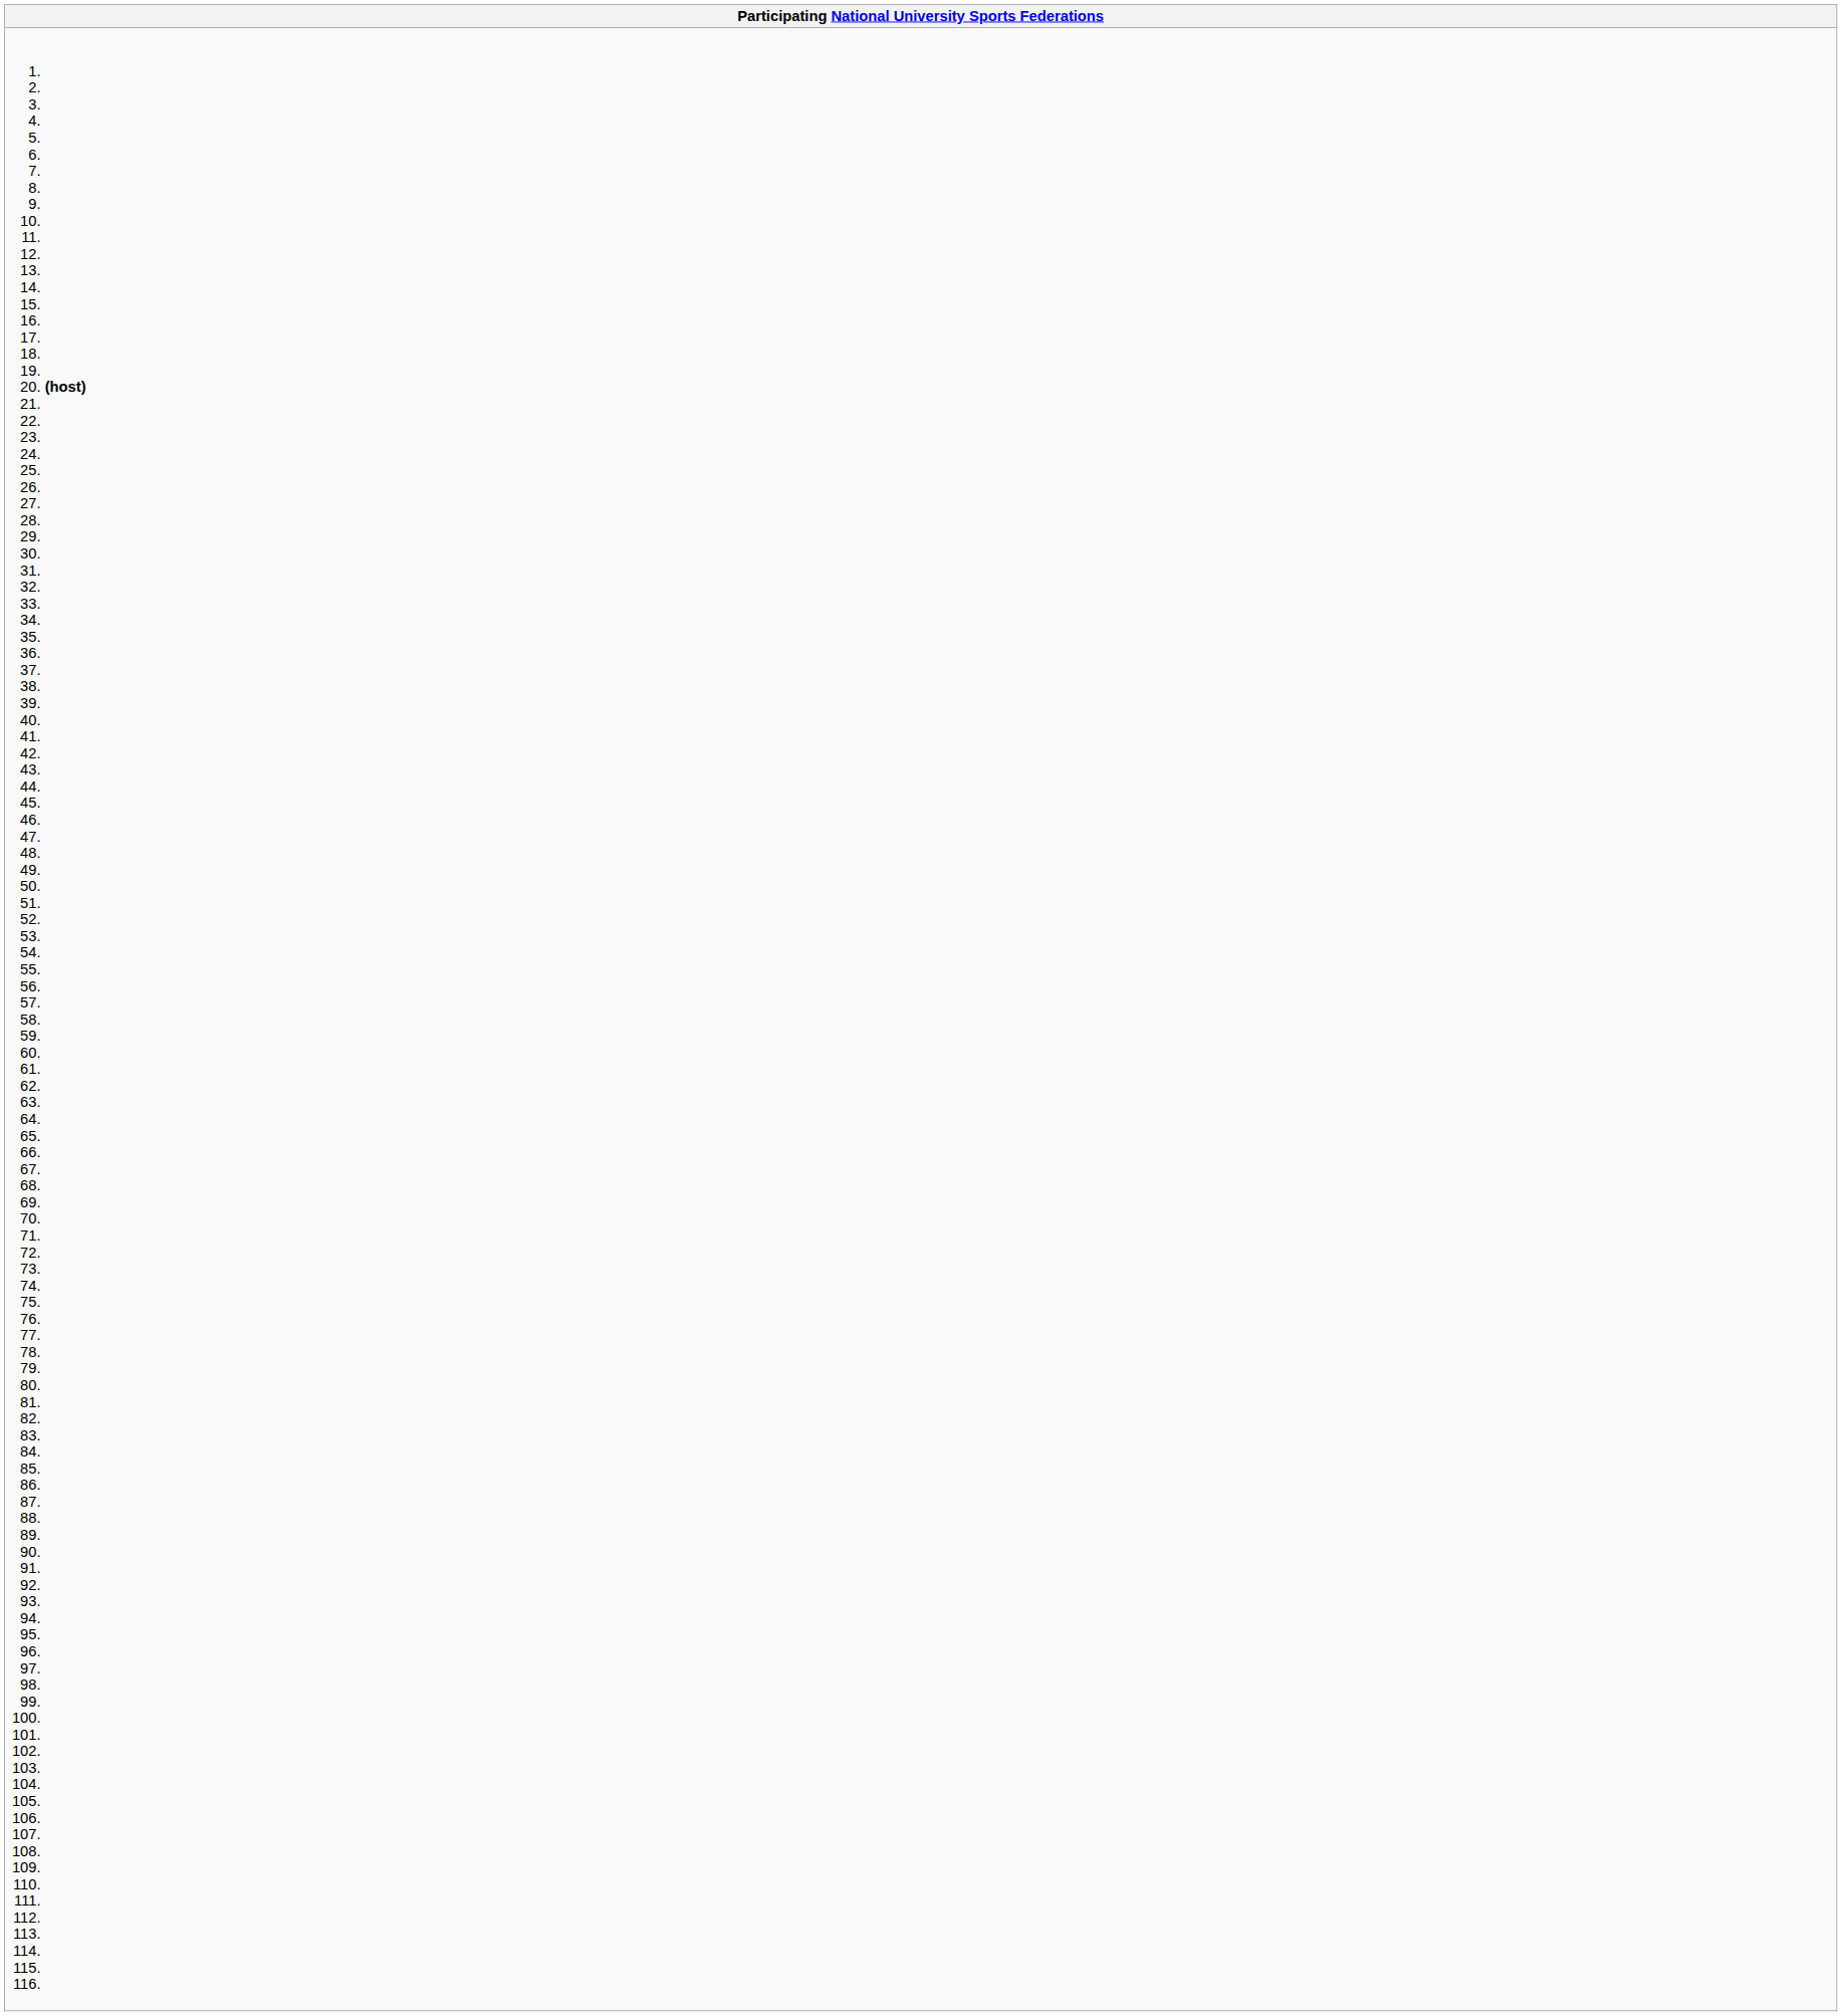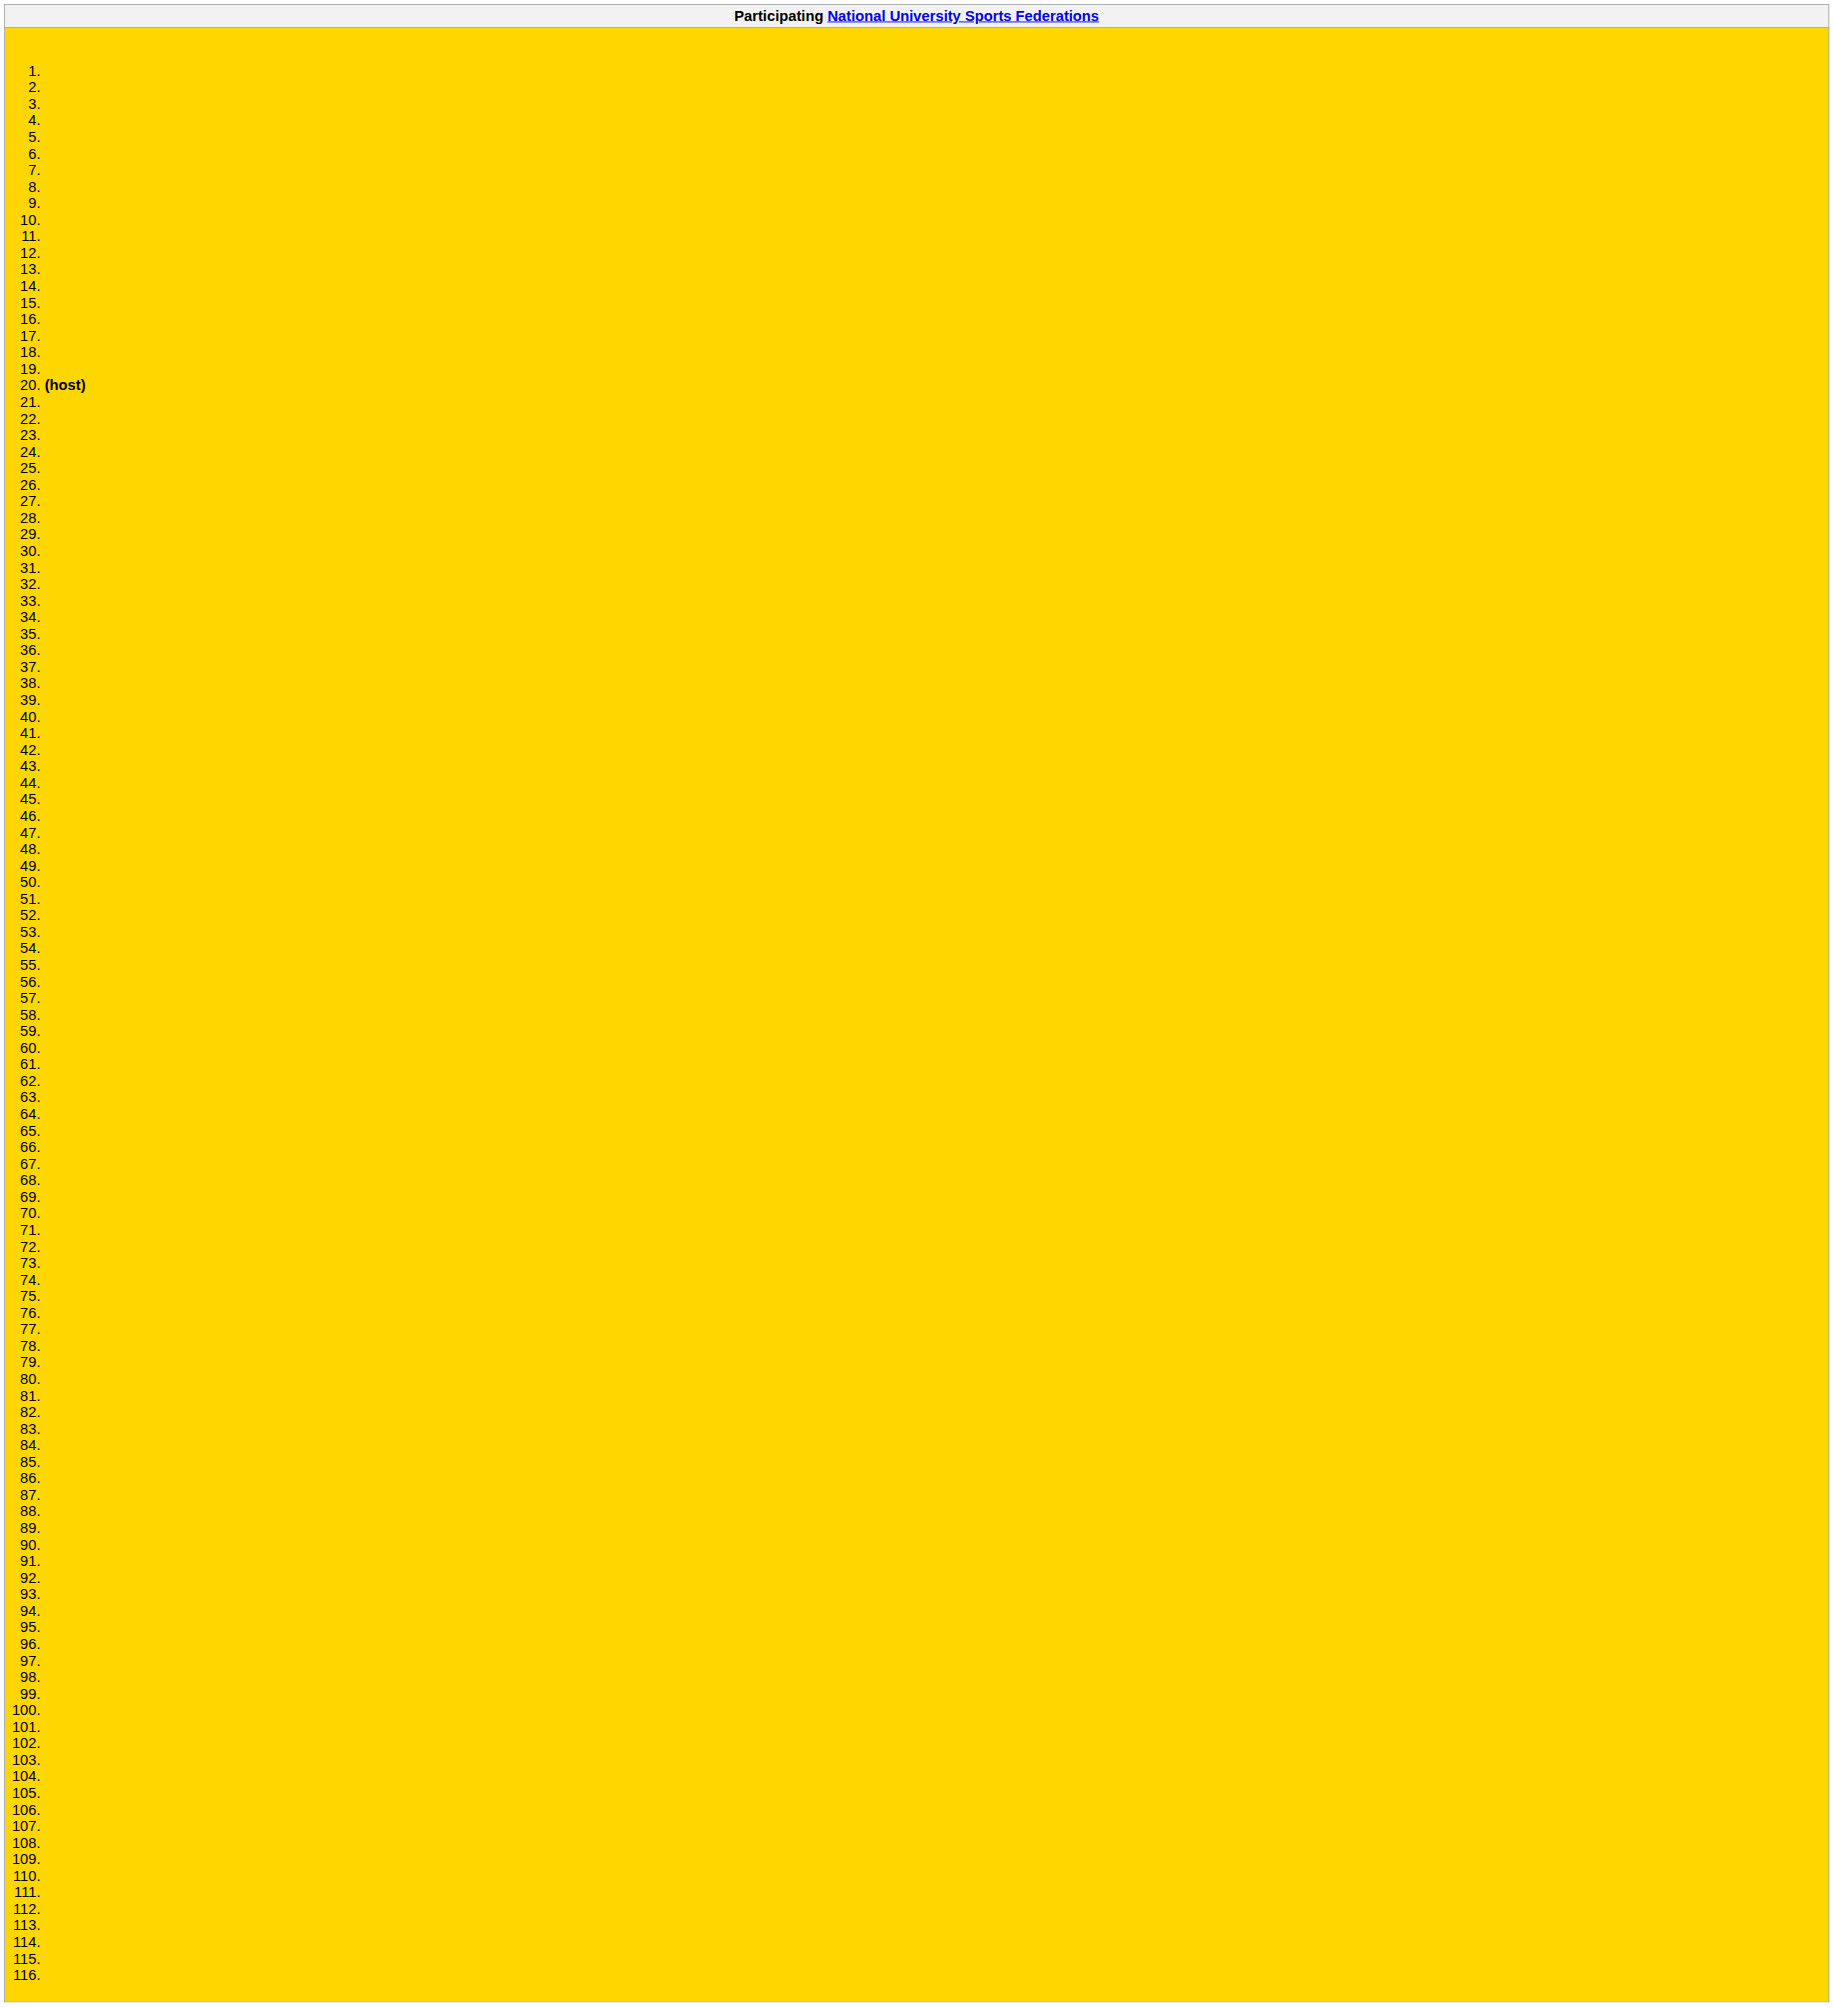row 2 | column 1: no background -> gold background
